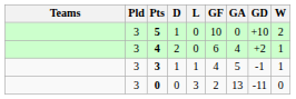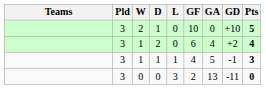columns swapped: W <-> Pts
